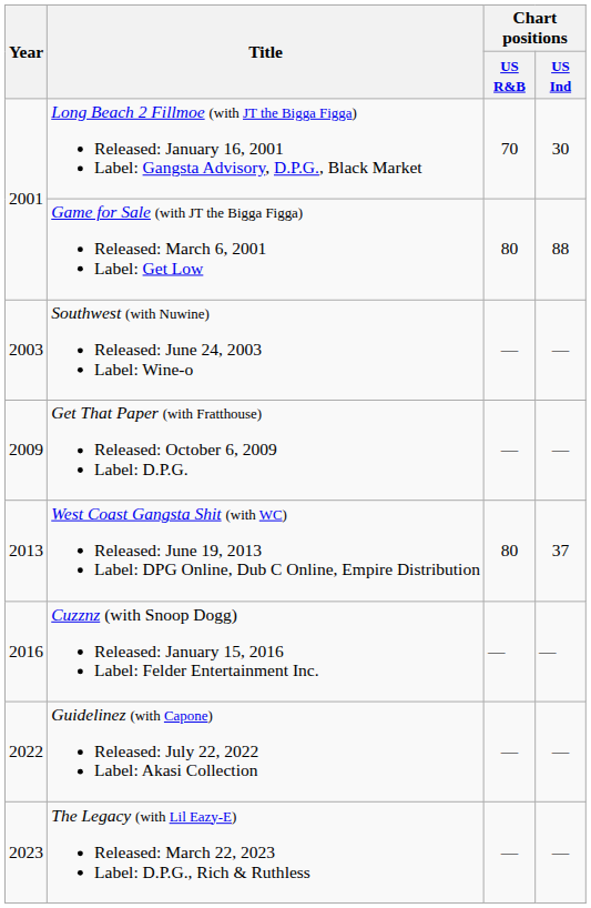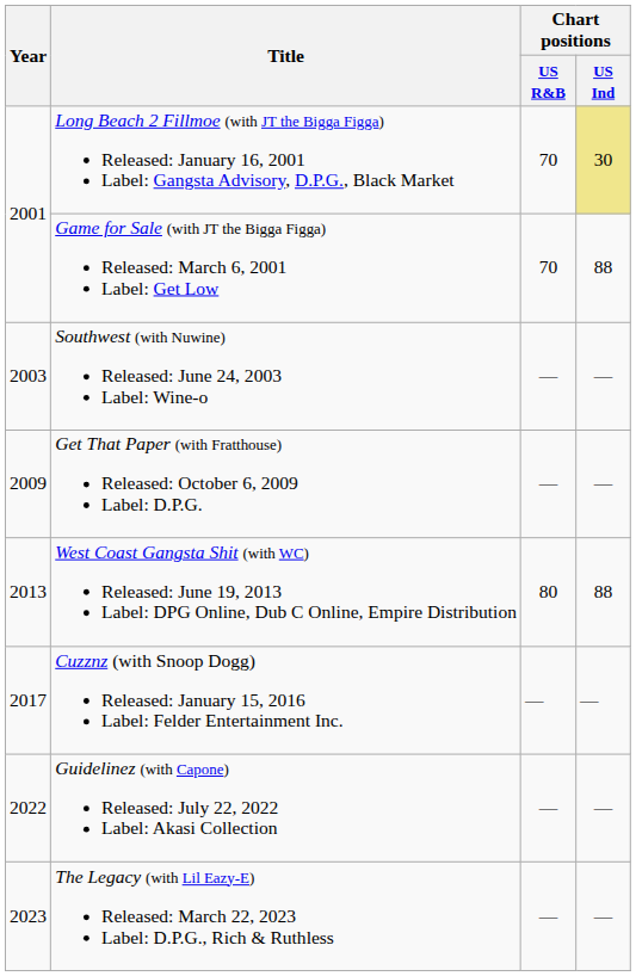row 3 | Chart positions / US Ind: no background -> khaki background
row 4 | Chart positions / US R&B: 80 -> 70
row 7 | Chart positions / US Ind: 37 -> 88
row 8 | Year: 2016 -> 2017
